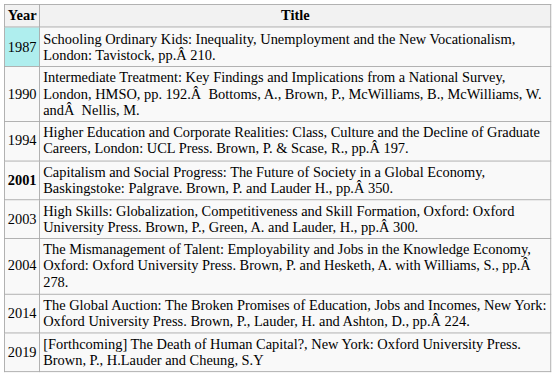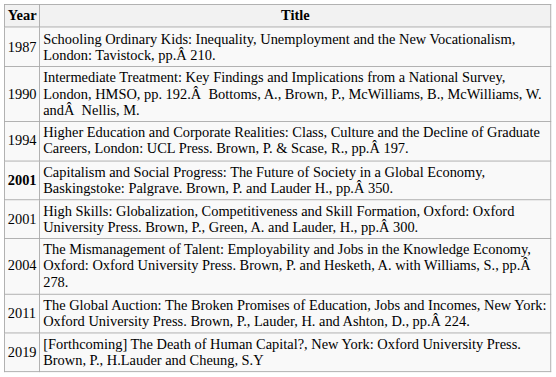row 2 | Year: paleturquoise background -> no background
row 6 | Year: 2003 -> 2001
row 8 | Year: 2014 -> 2011
